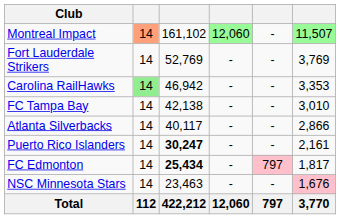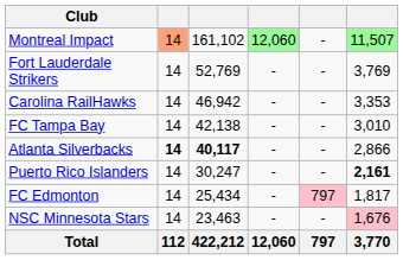Carolina RailHawks | column 2: lightgreen background -> no background
Atlanta Silverbacks | column 2: normal -> bold
Atlanta Silverbacks | column 3: normal -> bold
Puerto Rico Islanders | column 3: bold -> normal
Puerto Rico Islanders | column 6: normal -> bold
FC Edmonton | column 3: bold -> normal
